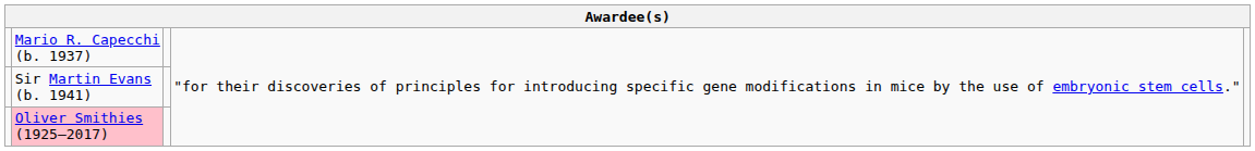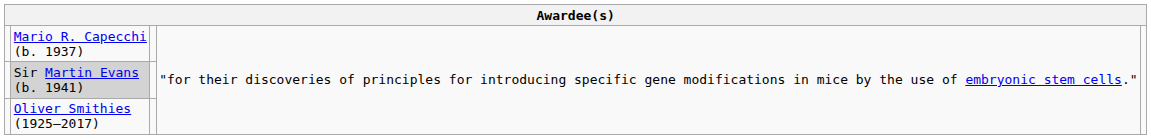Sir Martin Evans (b. 1941) | column 2: no background -> lightgrey background
Oliver Smithies (1925–2017) | column 2: pink background -> no background
